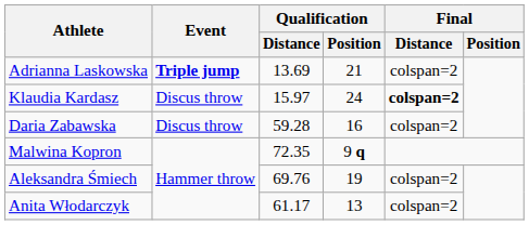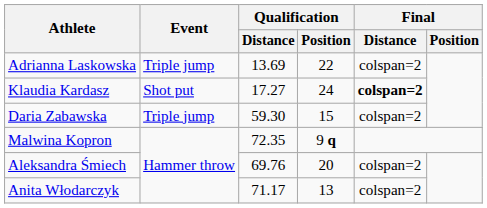Adrianna Laskowska | Event: bold -> normal
Adrianna Laskowska | Qualification / Position: 21 -> 22
Klaudia Kardasz | Event: Discus throw -> Shot put
Klaudia Kardasz | Qualification / Distance: 15.97 -> 17.27
Daria Zabawska | Event: Discus throw -> Triple jump
Daria Zabawska | Qualification / Distance: 59.28 -> 59.30
Daria Zabawska | Qualification / Position: 16 -> 15
Aleksandra Śmiech | Qualification / Position: 19 -> 20
Anita Włodarczyk | Qualification / Distance: 61.17 -> 71.17
